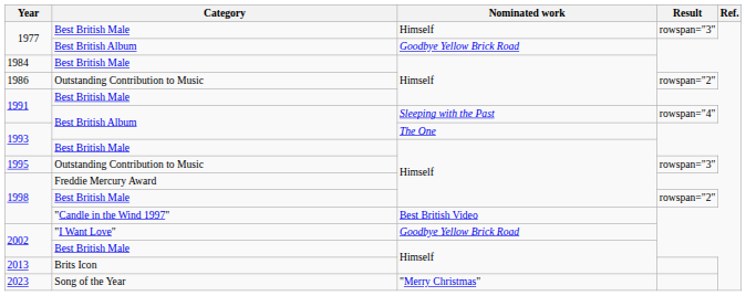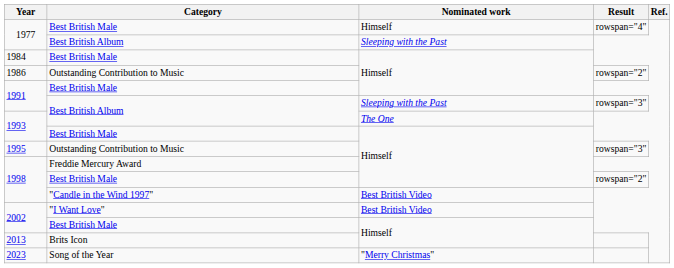1977 / Best British Male | Result: rowspan="3" -> rowspan="4"
1977 / Best British Album | Nominated work: Goodbye Yellow Brick Road -> Sleeping with the Past
1991 / Best British Album | Result: rowspan="4" -> rowspan="3"
2002 / "I Want Love" | Nominated work: Goodbye Yellow Brick Road -> Best British Video
